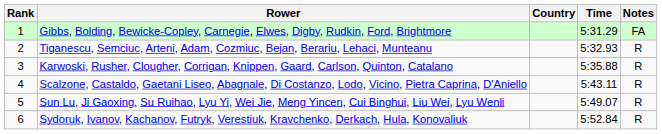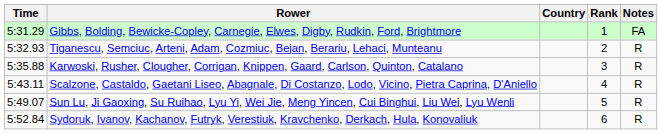columns swapped: Rank <-> Time
